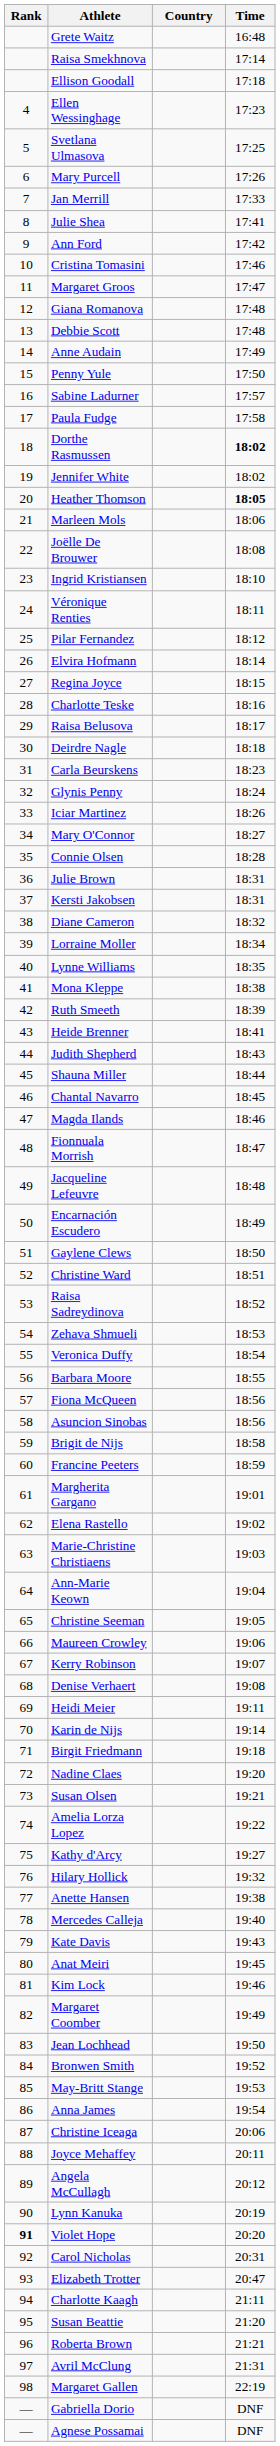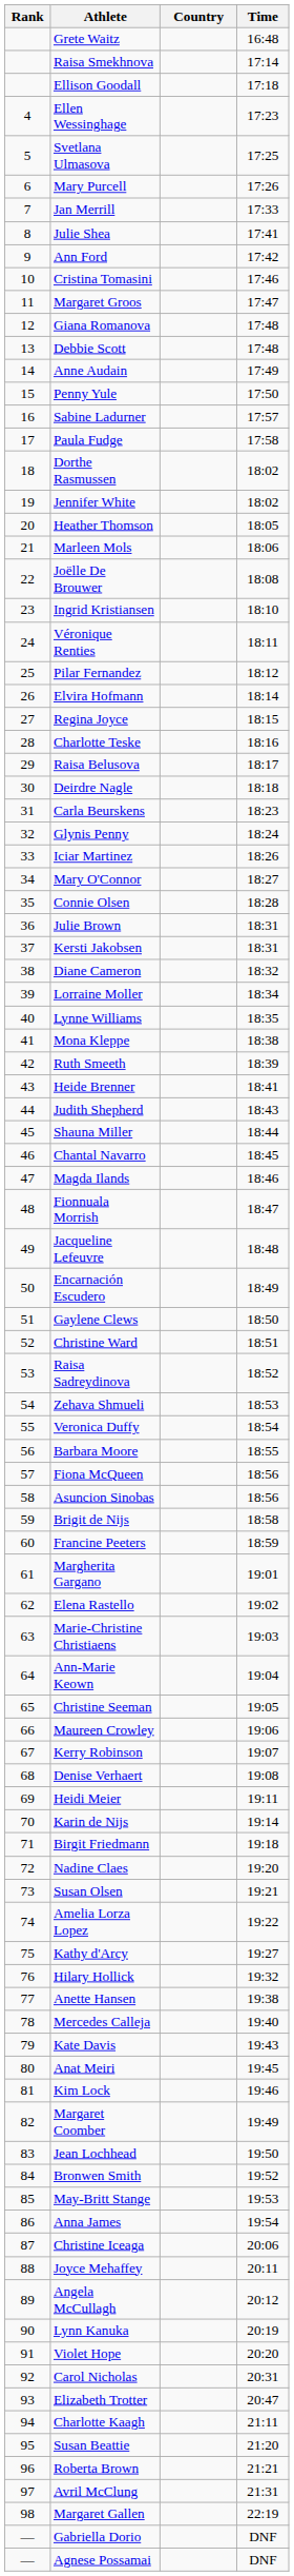Dorthe Rasmussen | Time: bold -> normal
Heather Thomson | Time: bold -> normal
Violet Hope | Rank: bold -> normal
